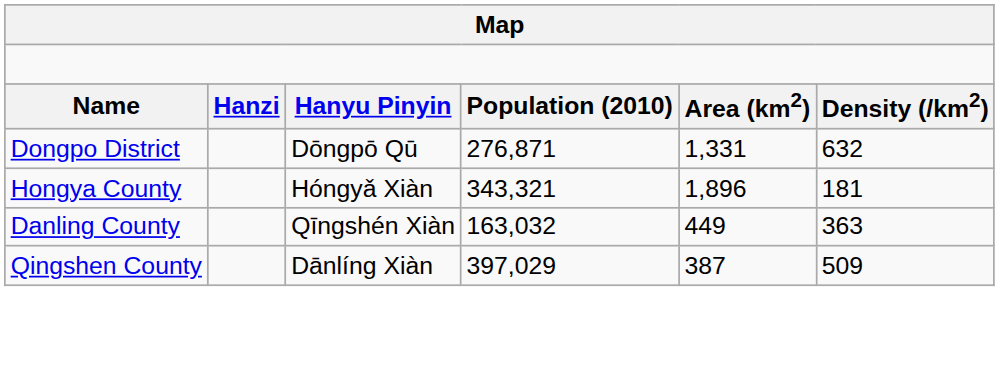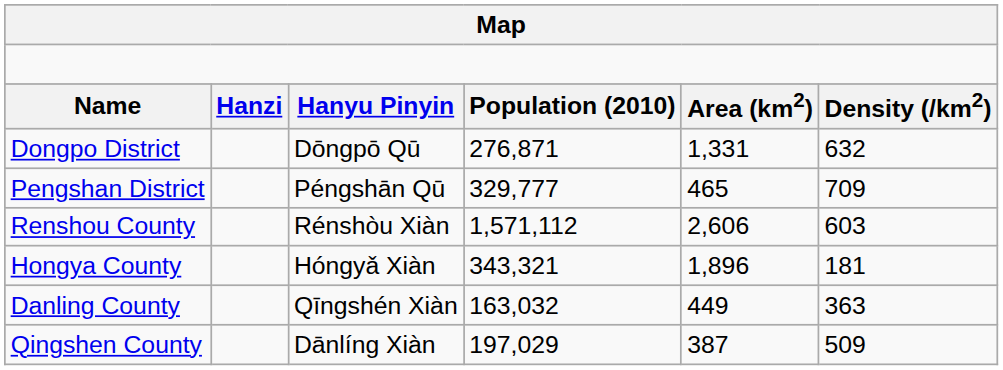+ row: Pengshan District | Péngshān Qū | 329,777 | 465 | 709
+ row: Renshou County | Rénshòu Xiàn | 1,571,112 | 2,606 | 603
Qingshen County | column 4: 397,029 -> 197,029
